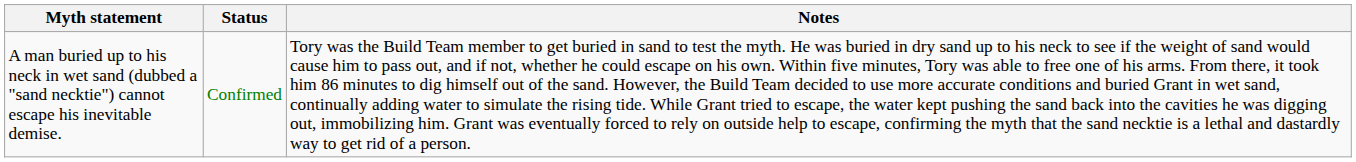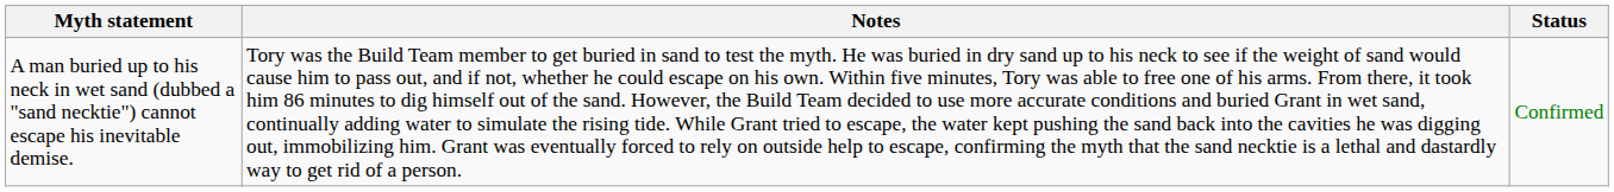columns swapped: Status <-> Notes
